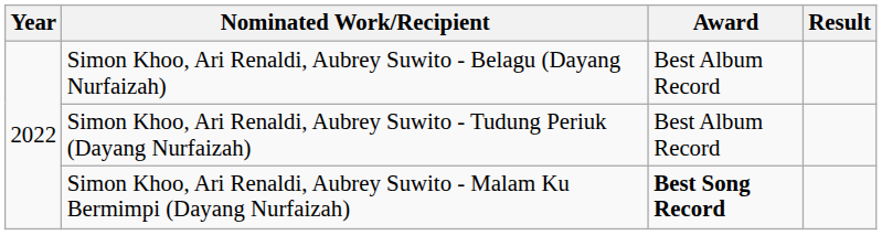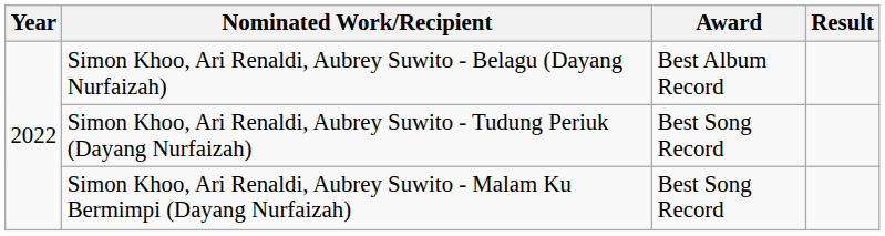row 3 | Award: Best Album Record -> Best Song Record
row 4 | Award: bold -> normal
